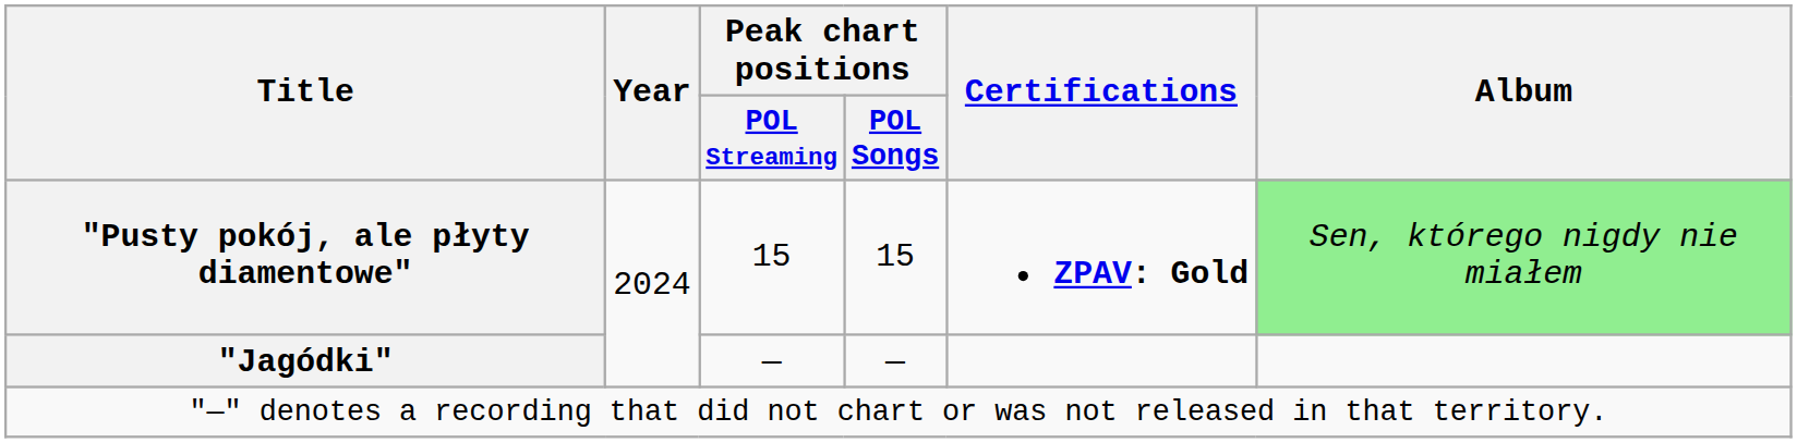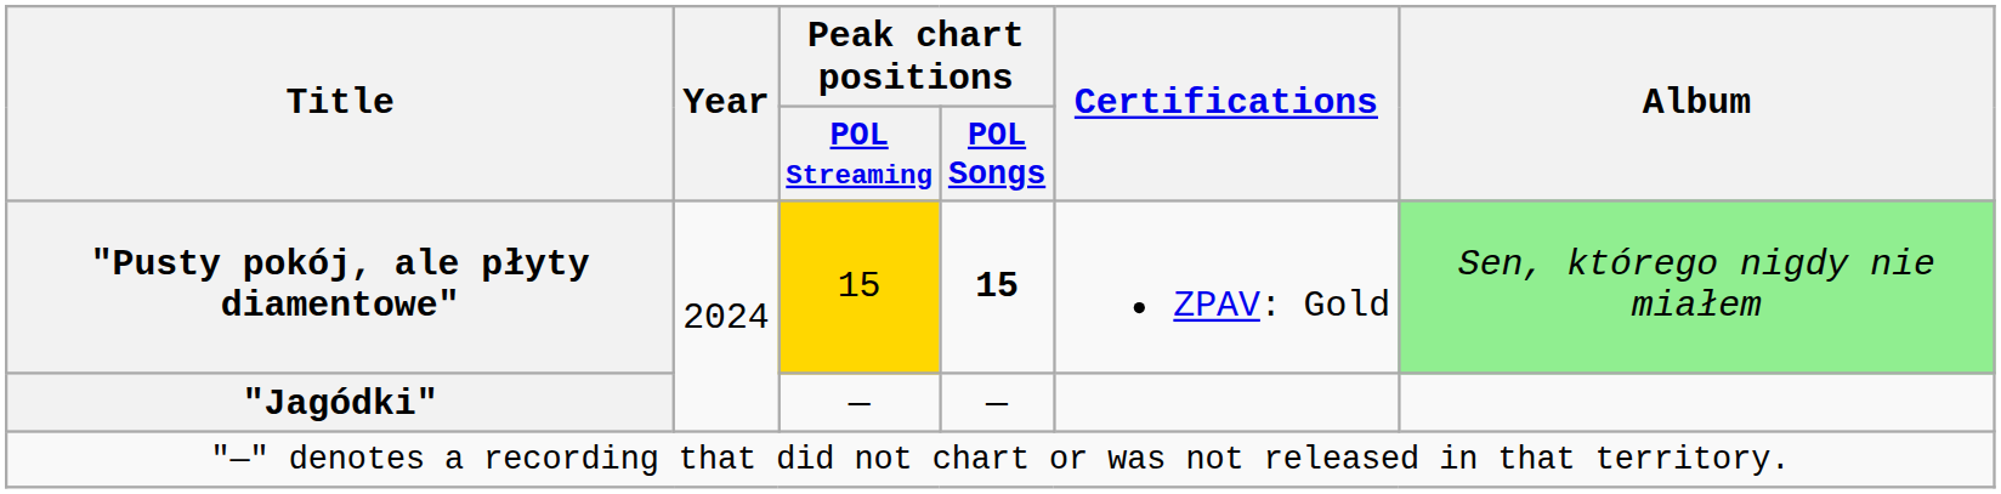"Pusty pokój, ale płyty diamentowe" | Peak chart positions / POL Streaming: no background -> gold background
"Pusty pokój, ale płyty diamentowe" | Peak chart positions / POL Songs: normal -> bold
"Pusty pokój, ale płyty diamentowe" | Certifications: bold -> normal
